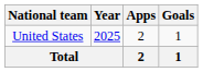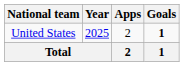United States | Goals: normal -> bold
